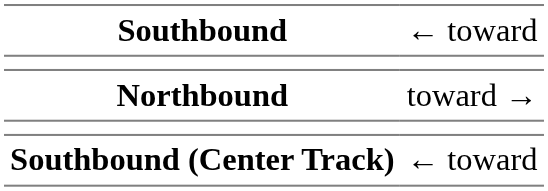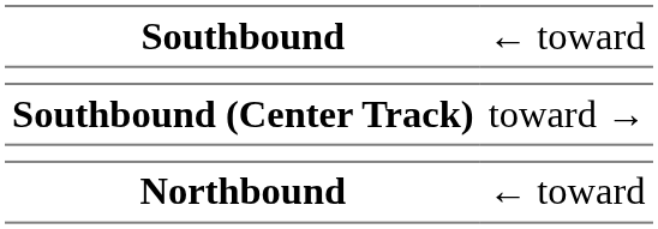row 3 | column 1: Northbound -> Southbound (Center Track)
row 5 | column 1: Southbound (Center Track) -> Northbound
